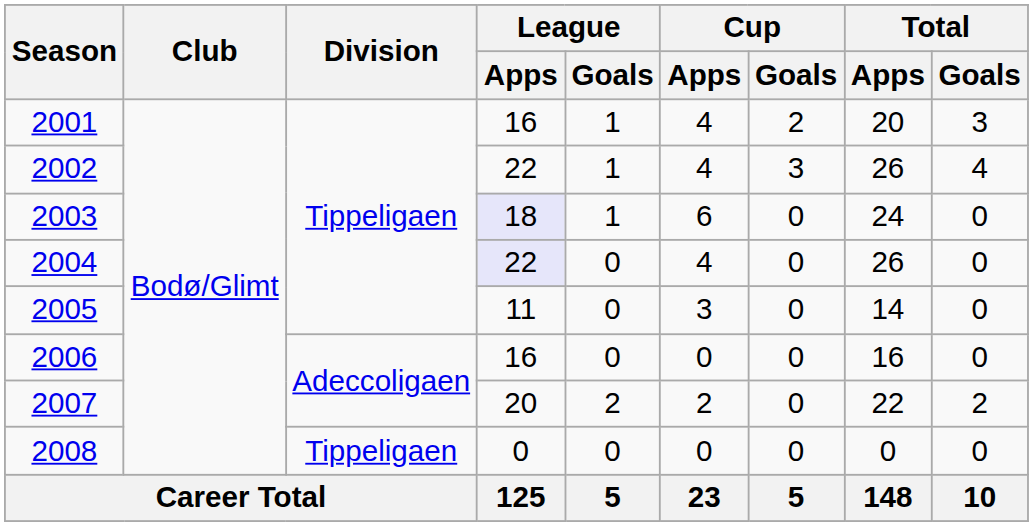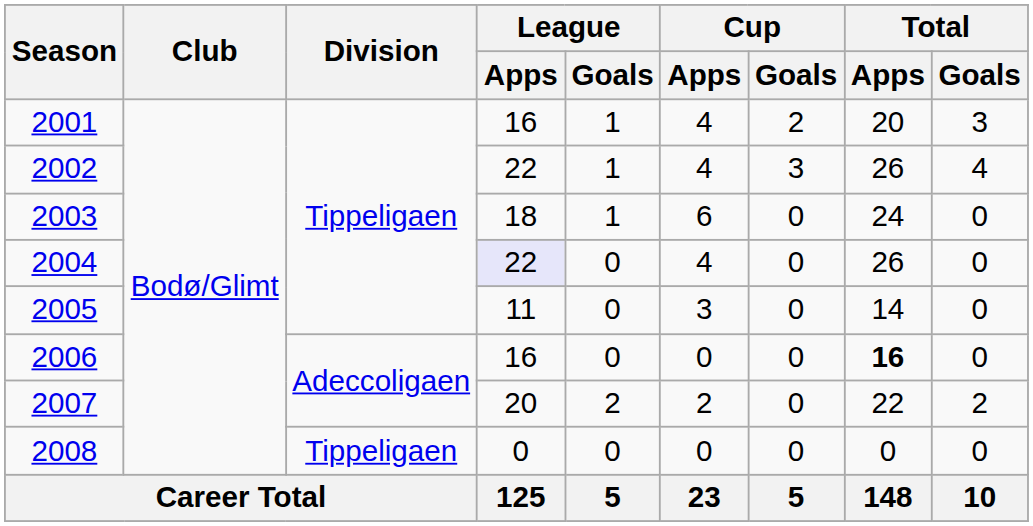2003 | League / Apps: lavender background -> no background
2006 | Total / Apps: normal -> bold
